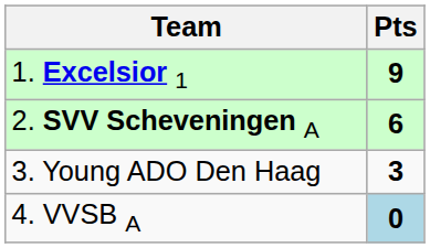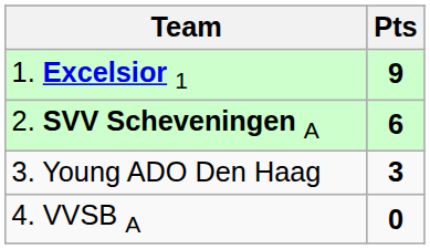4. VVSB A | Pts: lightblue background -> no background
